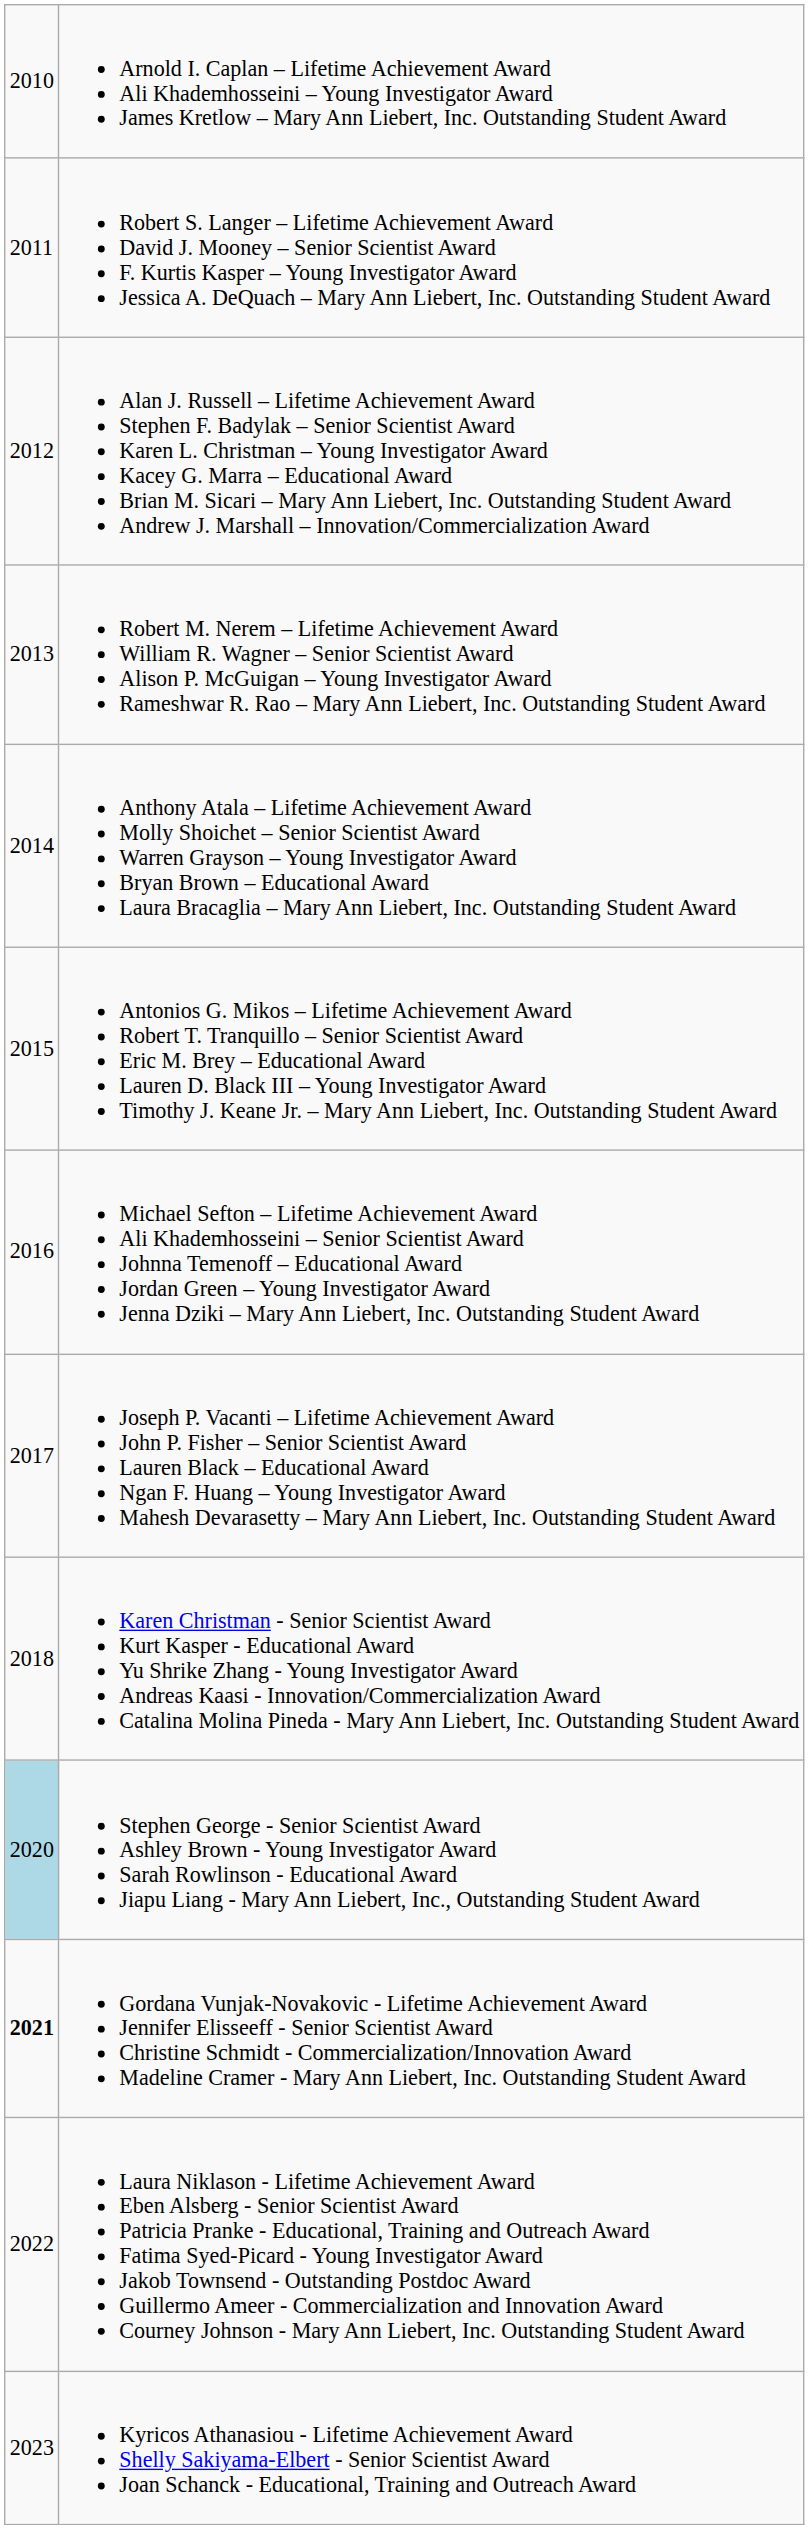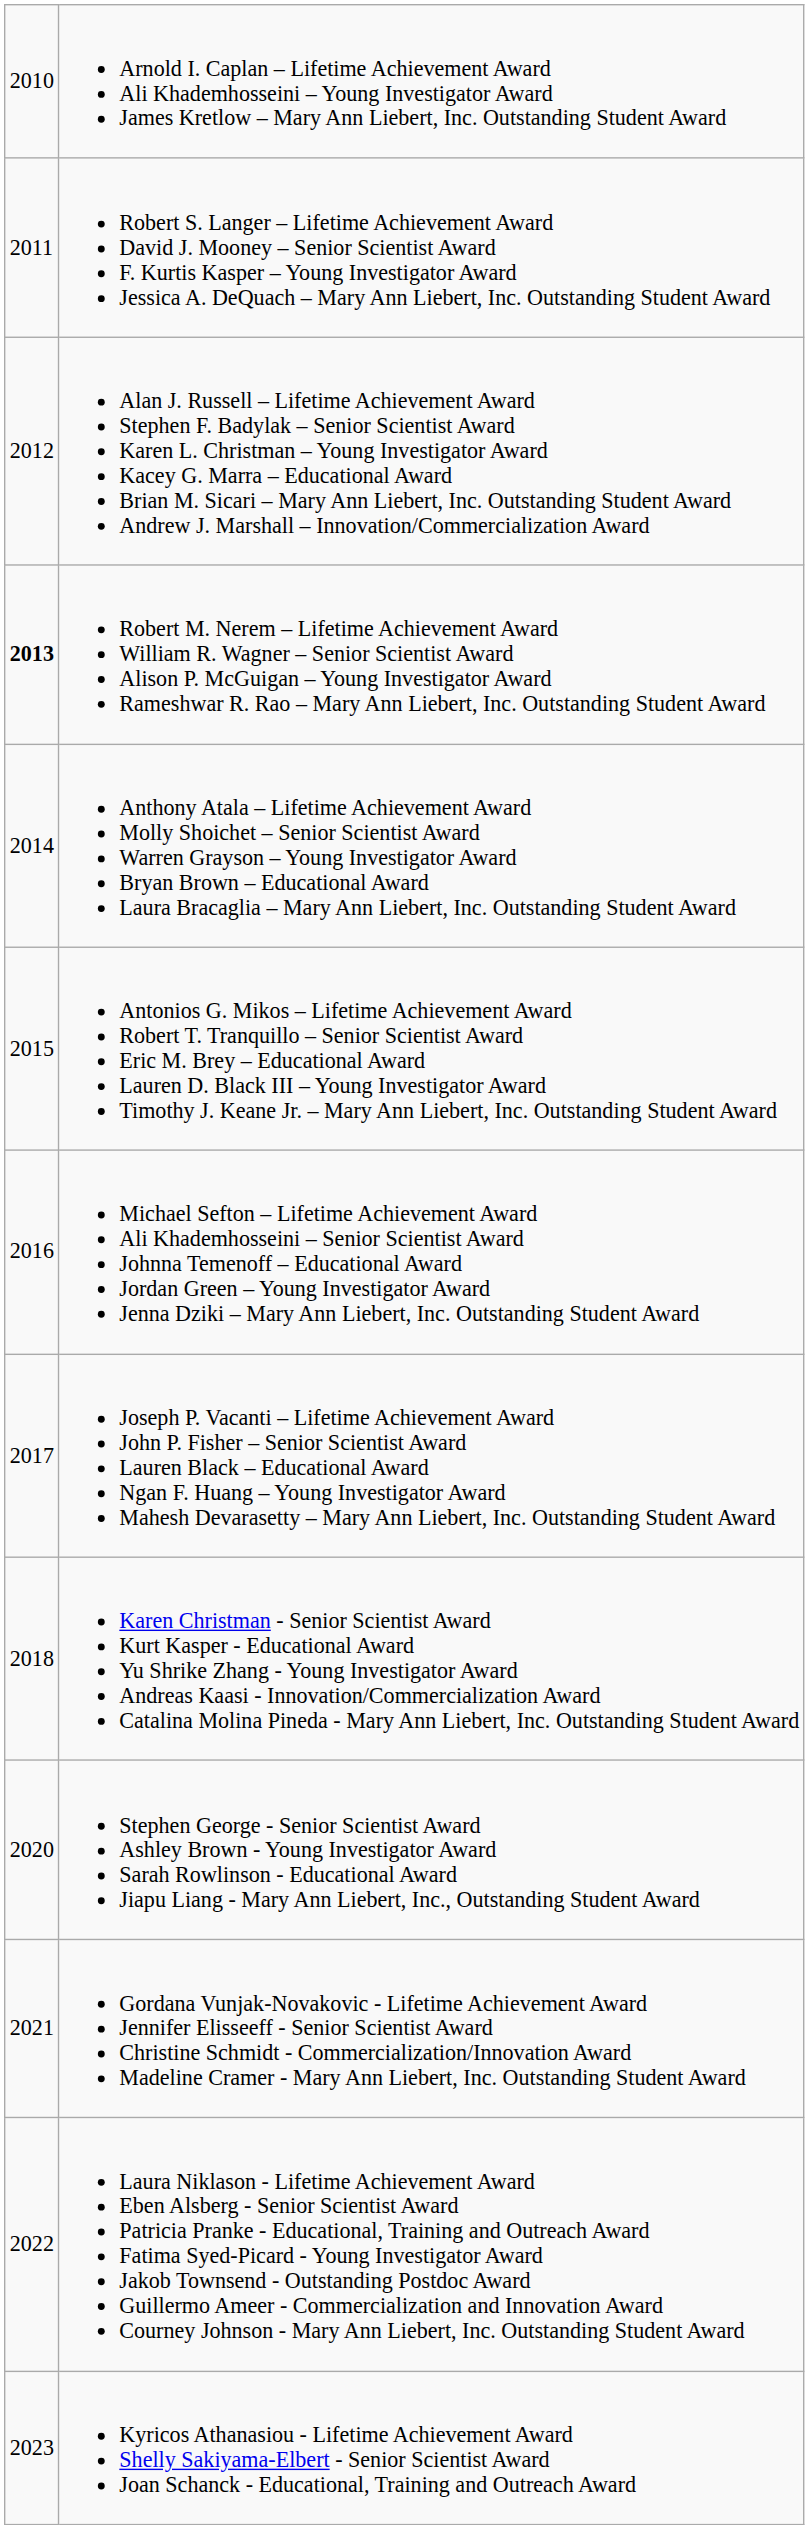row 4 | column 1: normal -> bold
row 10 | column 1: lightblue background -> no background
row 11 | column 1: bold -> normal
